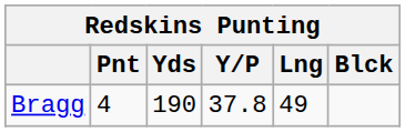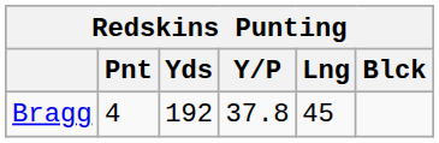Bragg | Yds: 190 -> 192
Bragg | Lng: 49 -> 45
